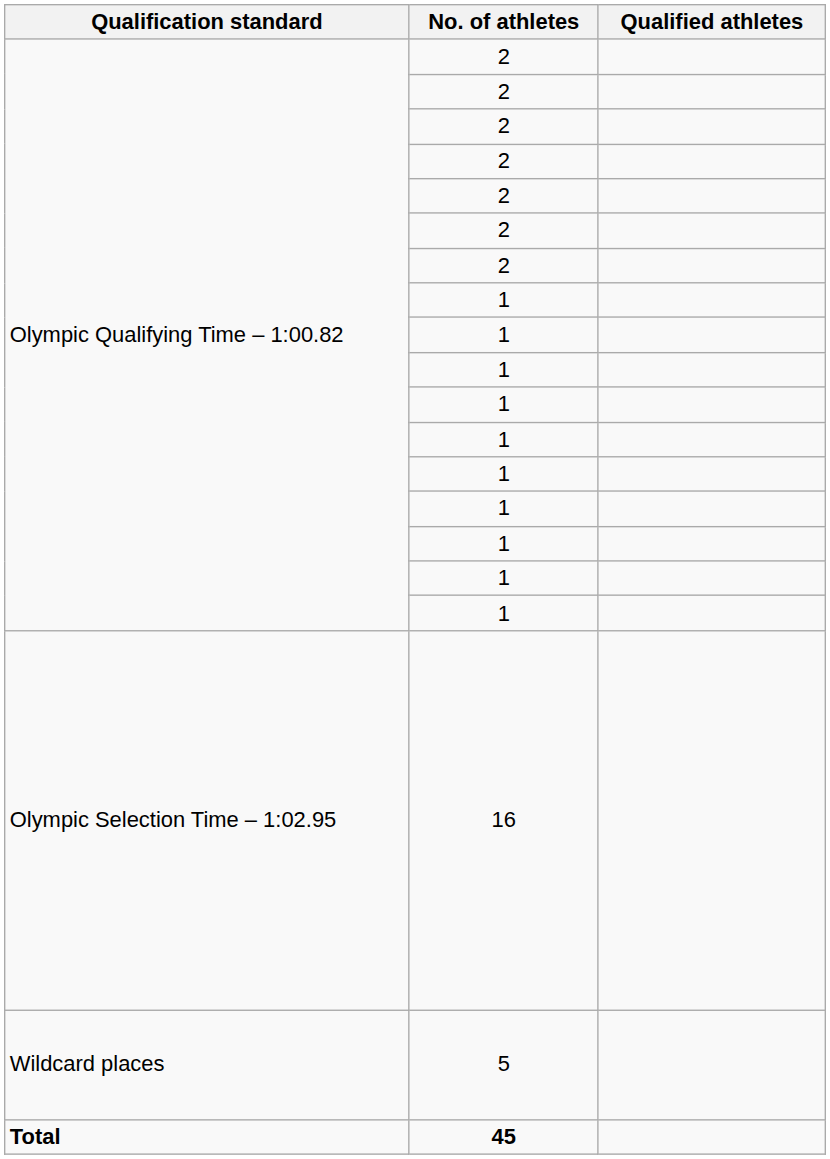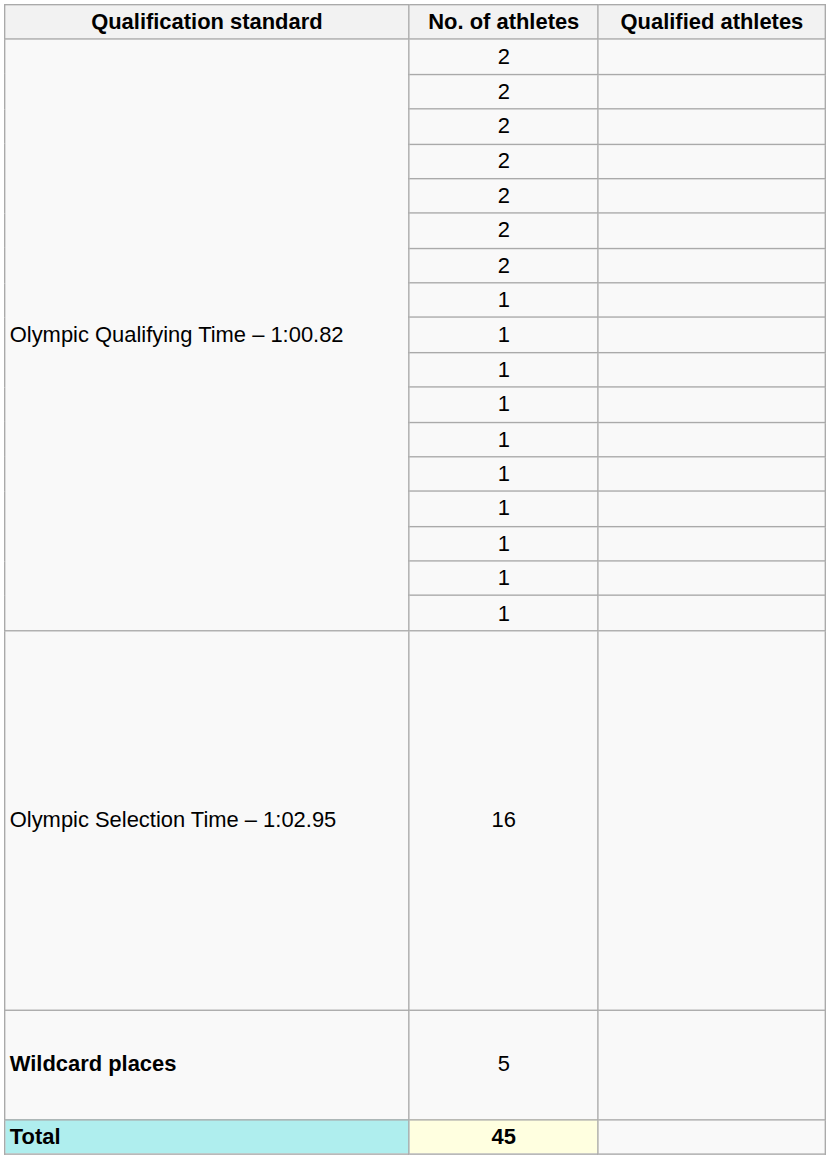5 | Qualification standard: normal -> bold
45 | Qualification standard: no background -> paleturquoise background
45 | No. of athletes: no background -> lightyellow background
